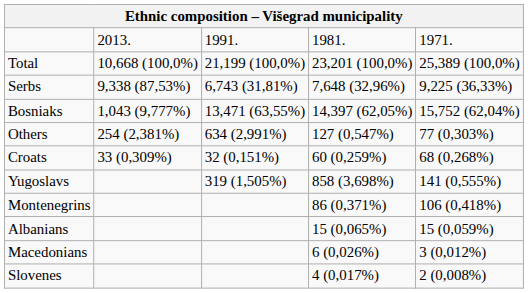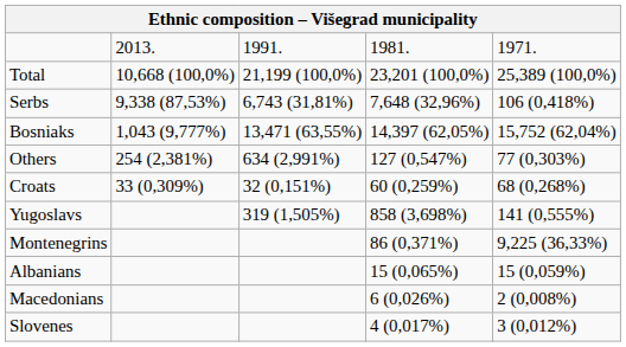Serbs | column 5: 9,225 (36,33%) -> 106 (0,418%)
Montenegrins | column 5: 106 (0,418%) -> 9,225 (36,33%)
Macedonians | column 5: 3 (0,012%) -> 2 (0,008%)
Slovenes | column 5: 2 (0,008%) -> 3 (0,012%)
